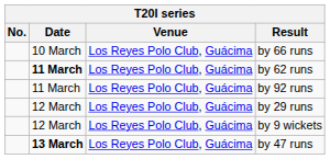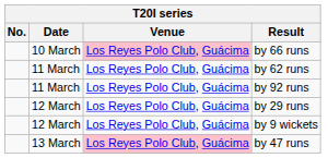by 66 runs | Venue: no background -> pink background
by 62 runs | Date: bold -> normal
by 47 runs | Date: bold -> normal
by 47 runs | Venue: no background -> pink background
